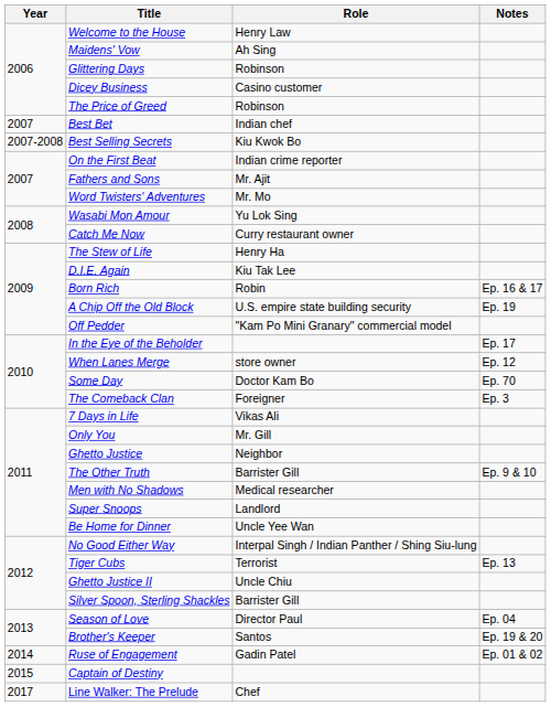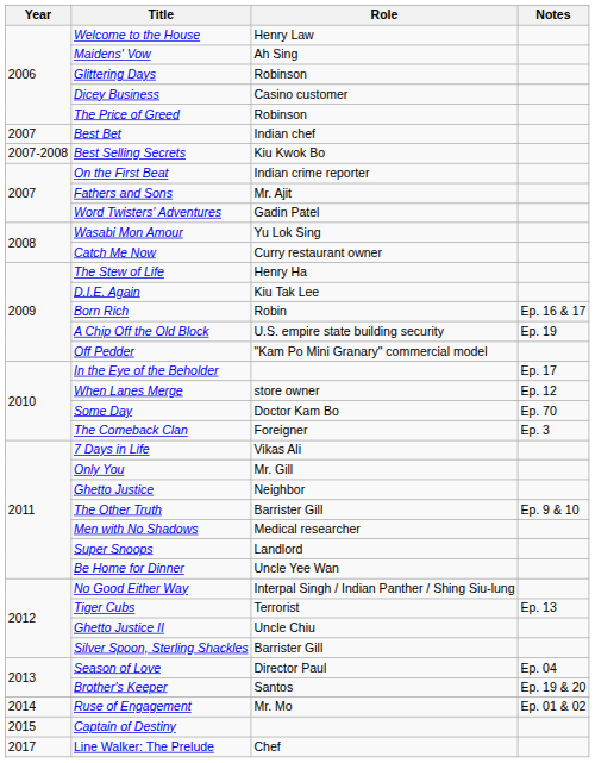Word Twisters' Adventures | Role: Mr. Mo -> Gadin Patel
Ruse of Engagement | Role: Gadin Patel -> Mr. Mo
